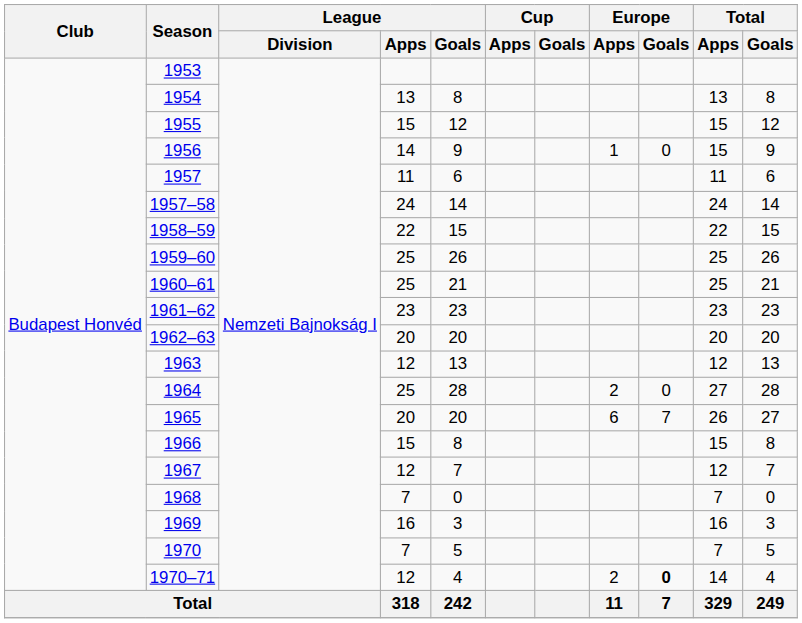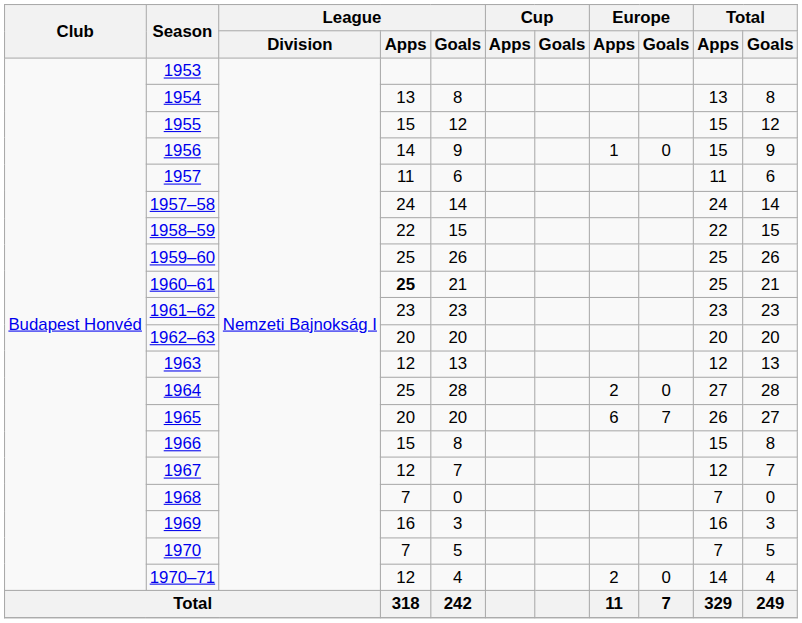1960–61 | League / Apps: normal -> bold
1970–71 | Europe / Goals: bold -> normal
